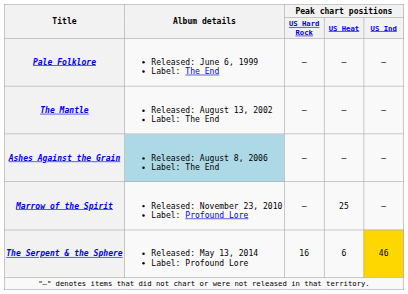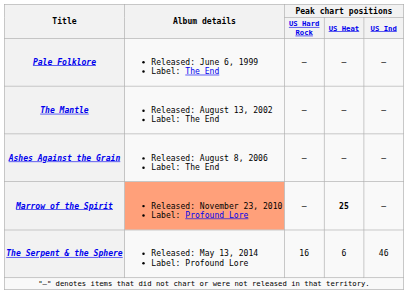Ashes Against the Grain | Album details: lightblue background -> no background
Marrow of the Spirit | Album details: no background -> lightsalmon background
Marrow of the Spirit | Peak chart positions / US Heat: normal -> bold
The Serpent & the Sphere | Peak chart positions / US Ind: gold background -> no background
